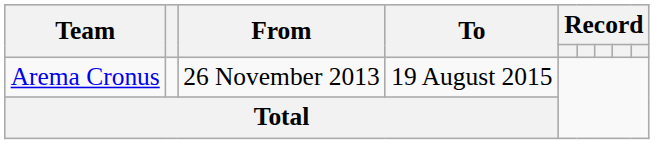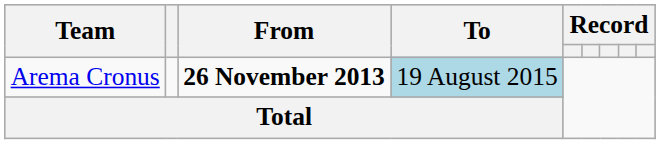Arema Cronus | From: normal -> bold
Arema Cronus | To: no background -> lightblue background
